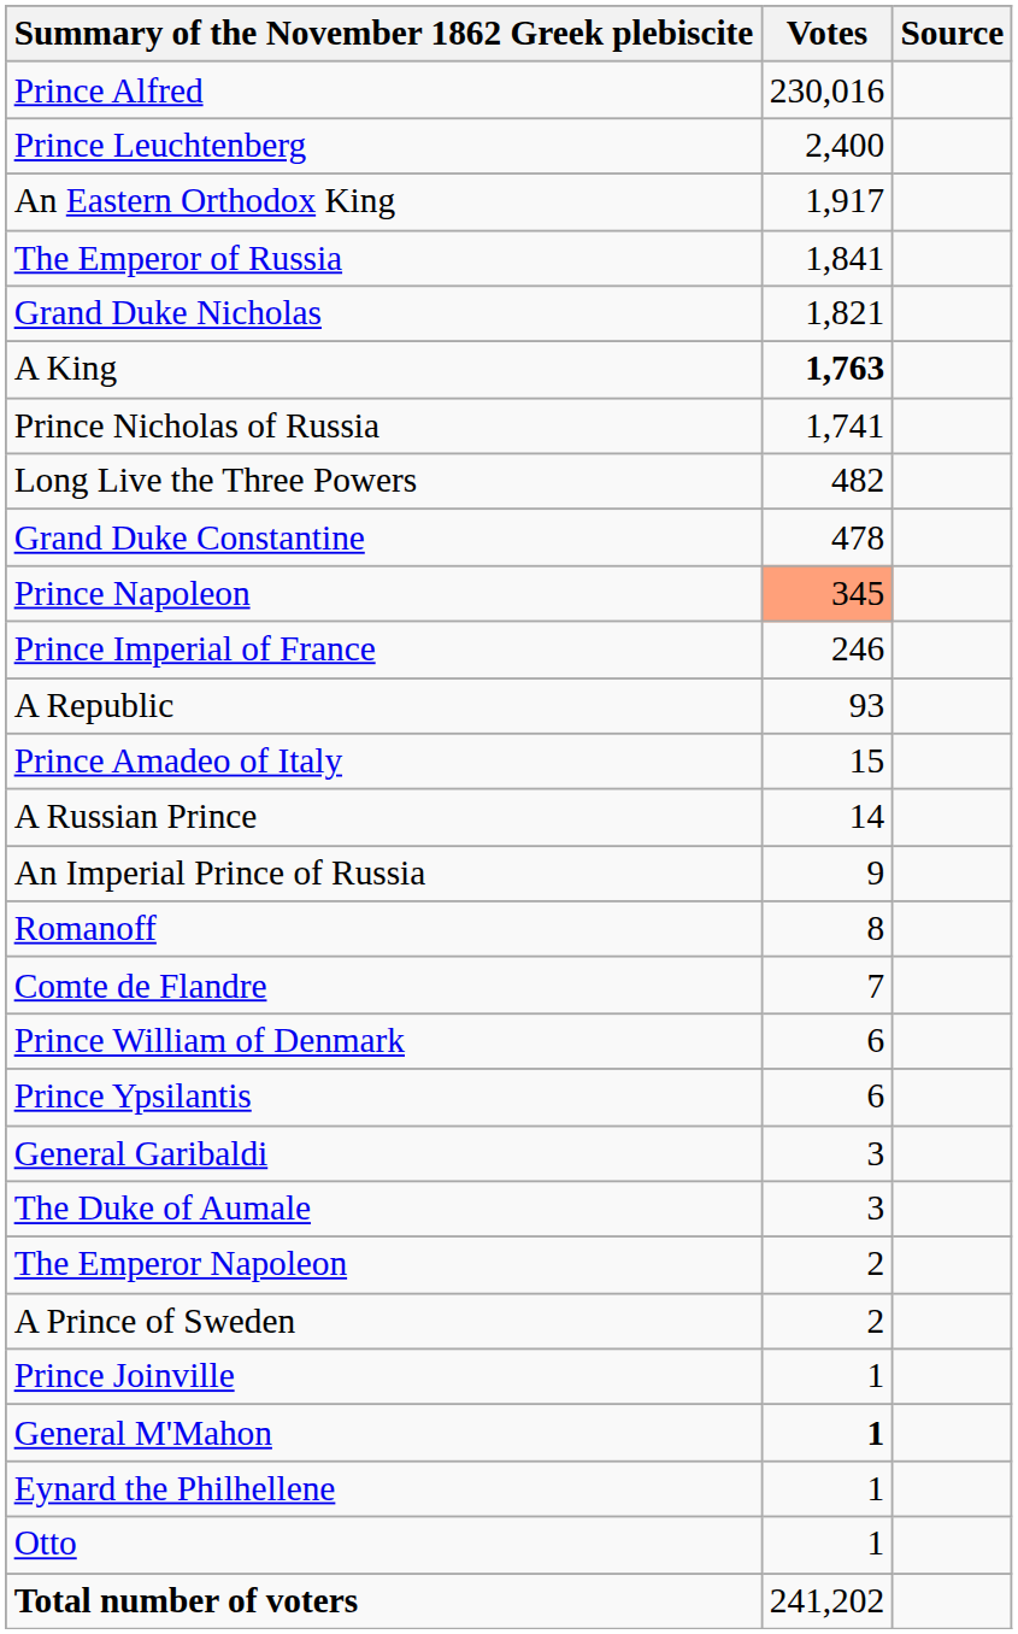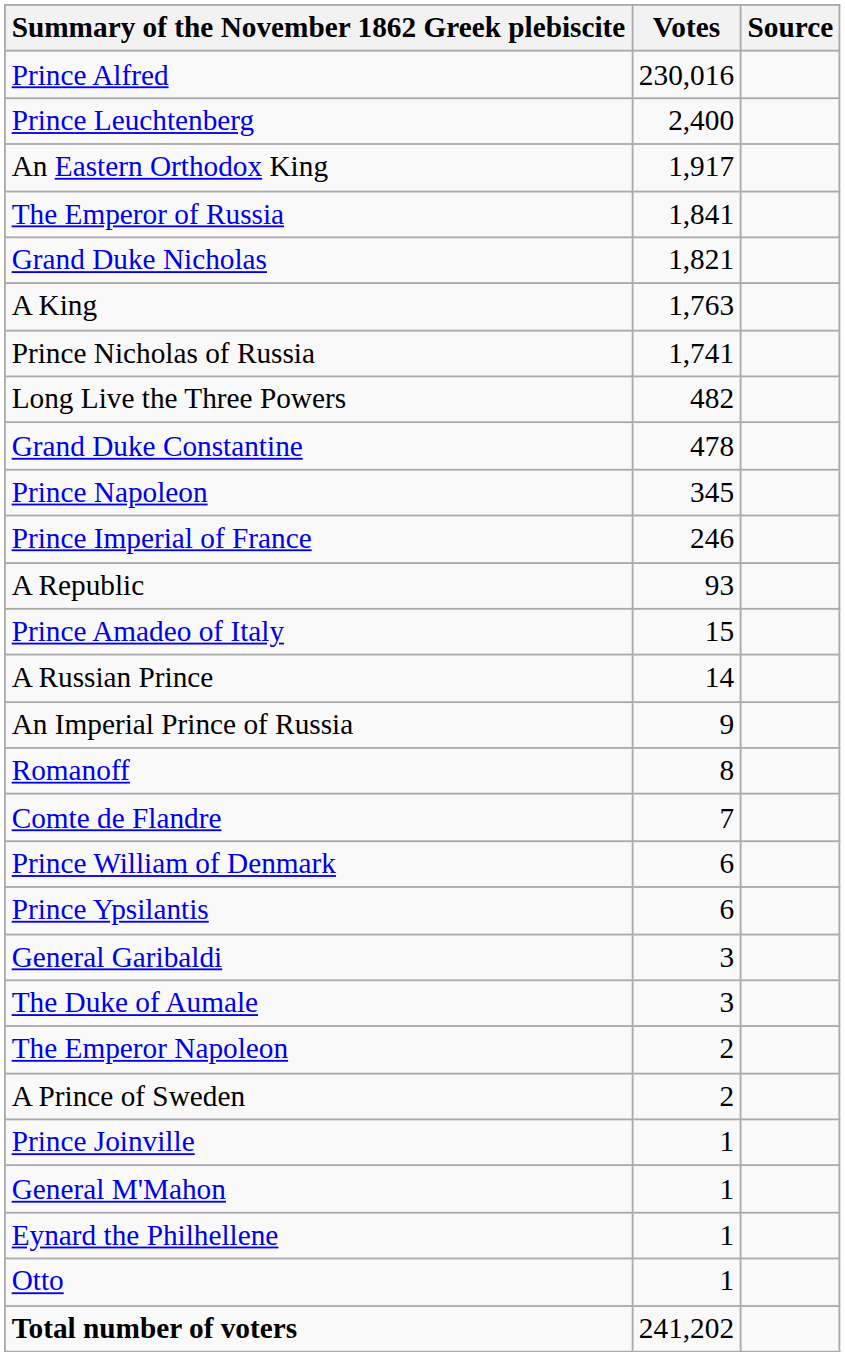A King | Votes: bold -> normal
Prince Napoleon | Votes: lightsalmon background -> no background
General M'Mahon | Votes: bold -> normal
